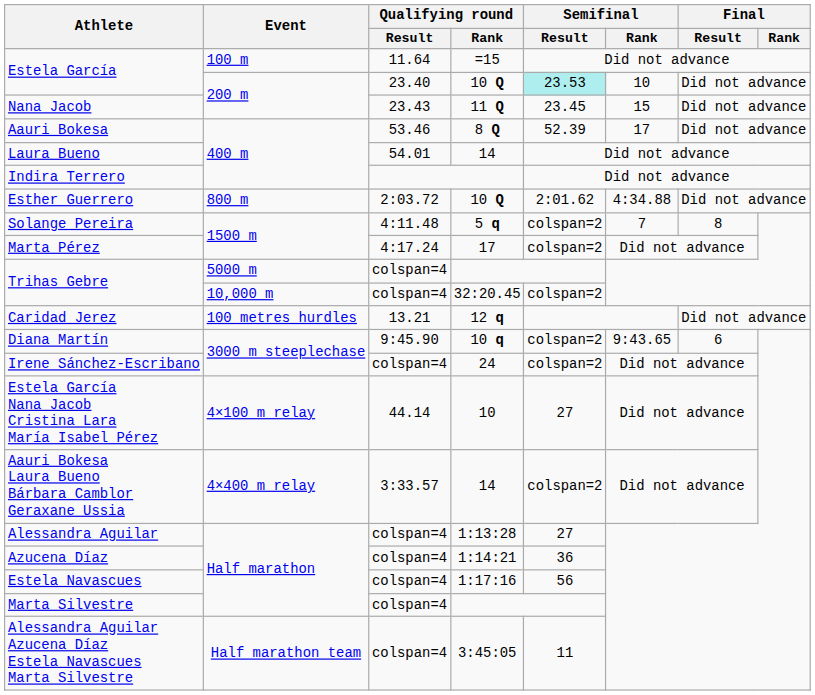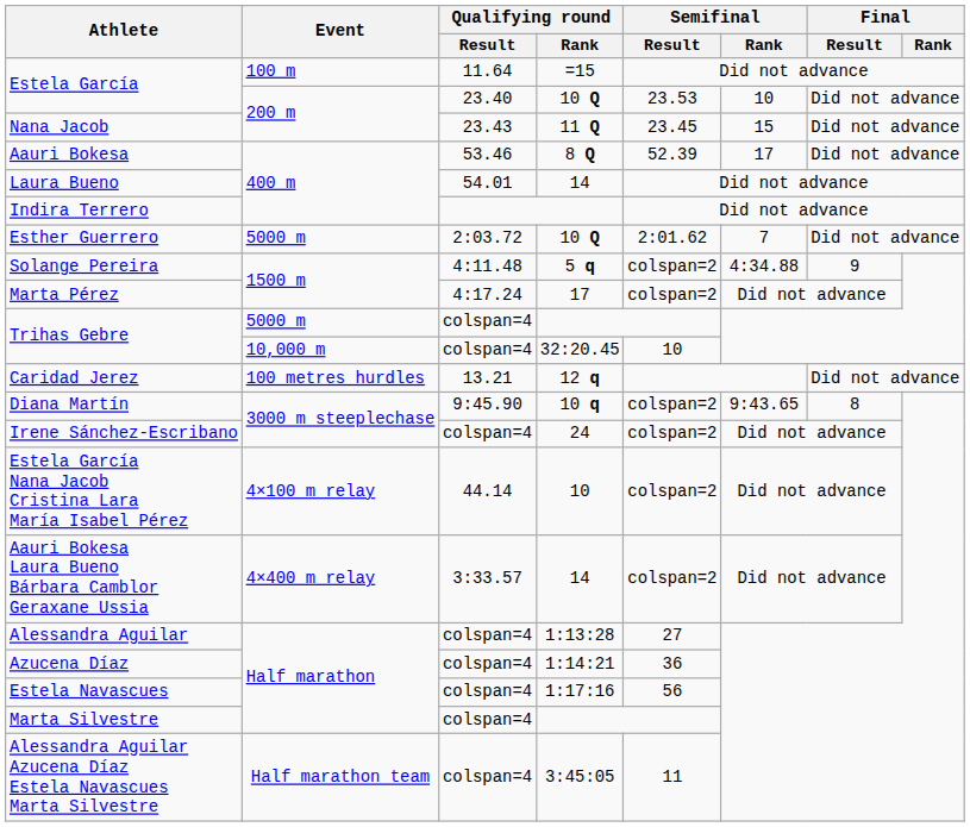Estela García / 10 Q | Semifinal / Result: paleturquoise background -> no background
Esther Guerrero | Event: 800 m -> 5000 m
Esther Guerrero | Semifinal / Rank: 4:34.88 -> 7
Solange Pereira | Semifinal / Rank: 7 -> 4:34.88
Solange Pereira | Final / Result: 8 -> 9
Trihas Gebre / 32:20.45 | Semifinal / Result: colspan=2 -> 10
Diana Martín | Final / Result: 6 -> 8
Estela García Nana Jacob Cristina Lara María Isabel Pérez | Semifinal / Result: 27 -> colspan=2
